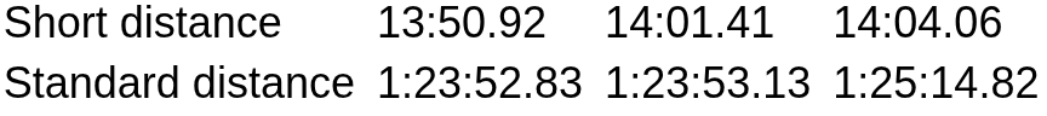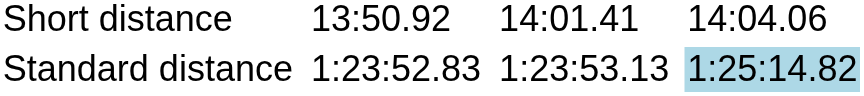Standard distance | column 4: no background -> lightblue background
